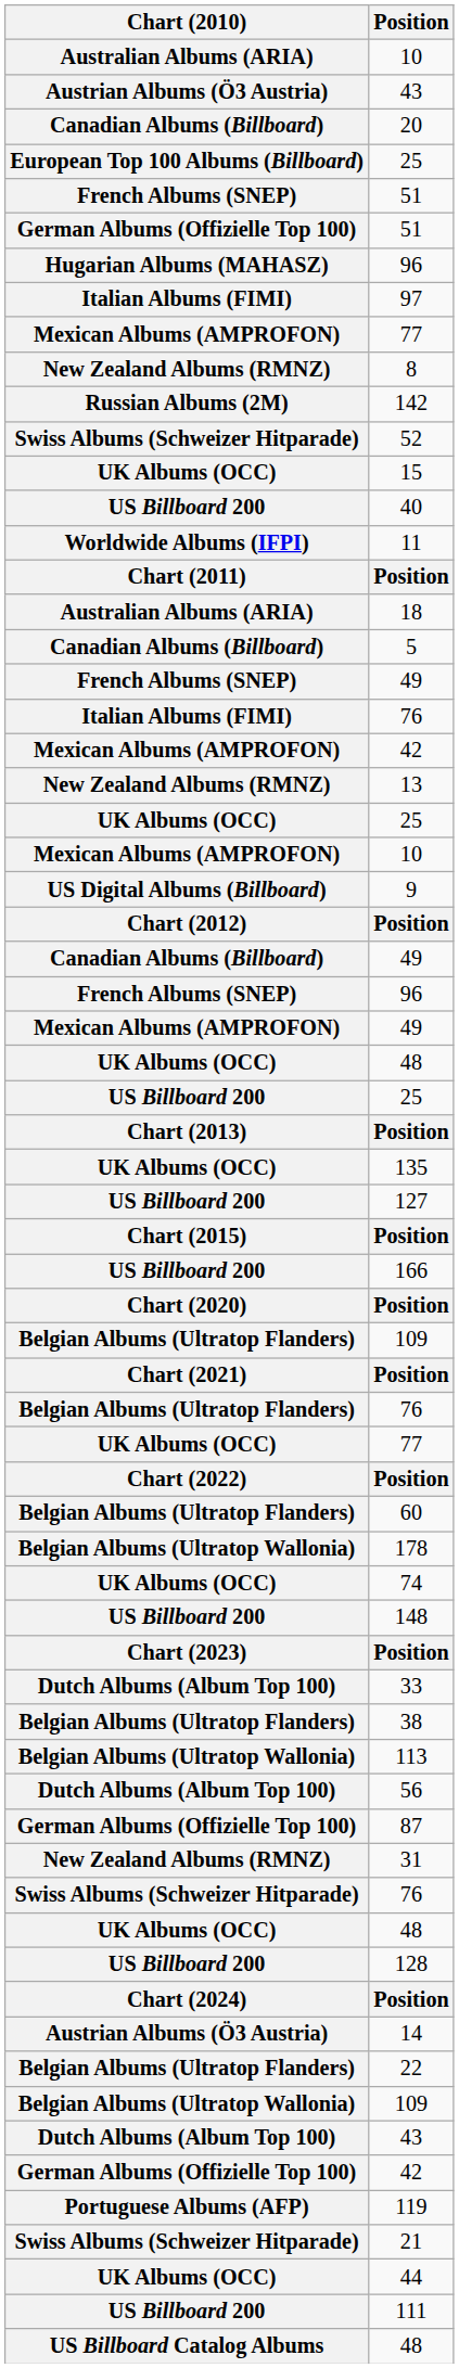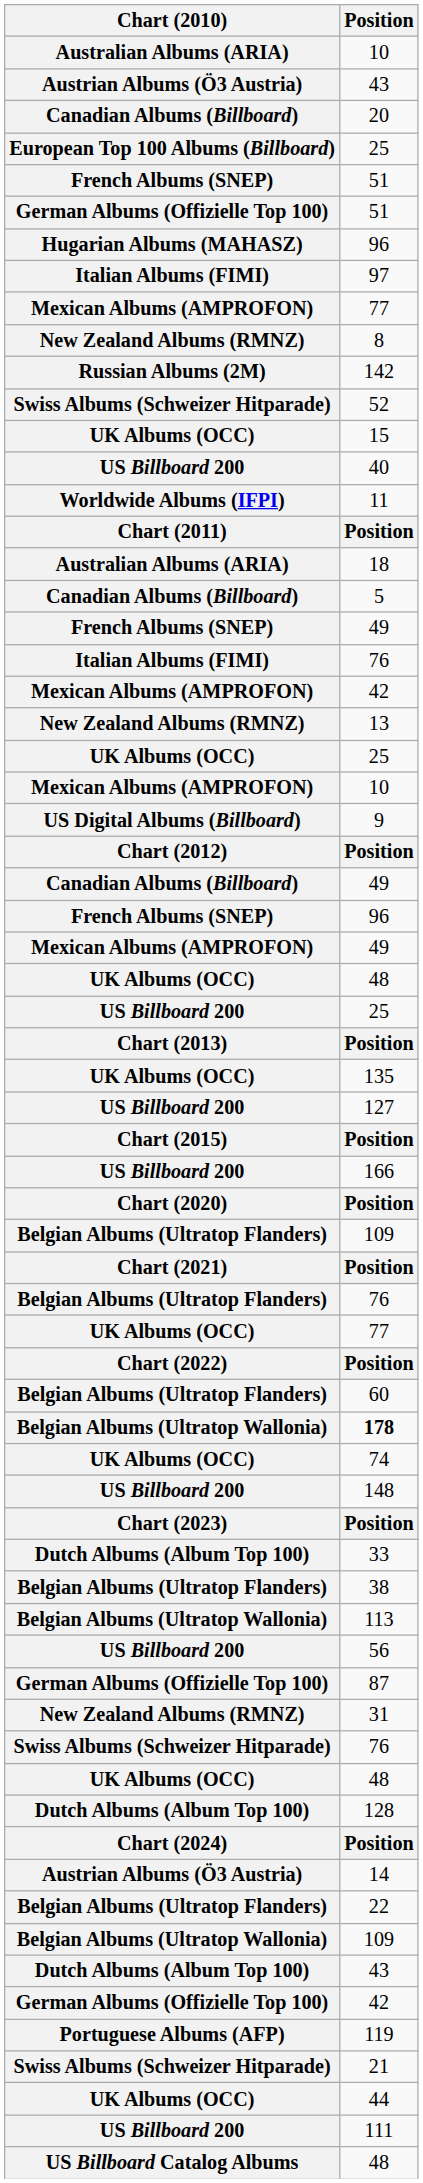row 45 | Position: normal -> bold
row 52 | Chart (2010): Dutch Albums (Album Top 100) -> US Billboard 200
row 57 | Chart (2010): US Billboard 200 -> Dutch Albums (Album Top 100)
